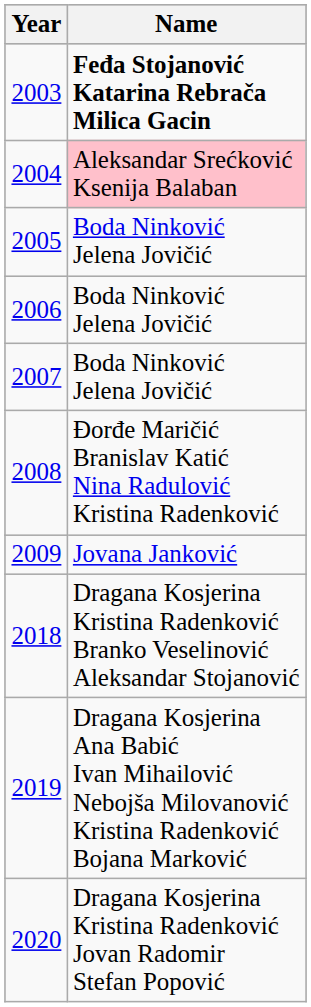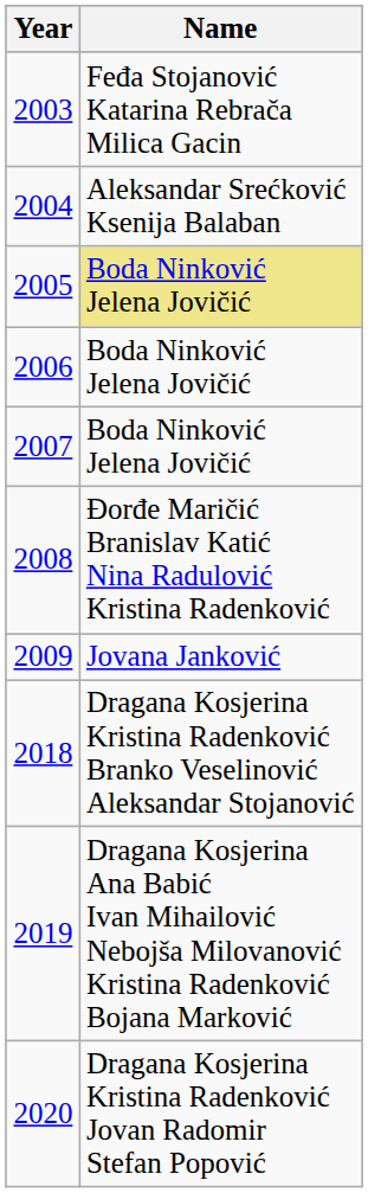2003 | Name: bold -> normal
2004 | Name: pink background -> no background
2005 | Name: no background -> khaki background
